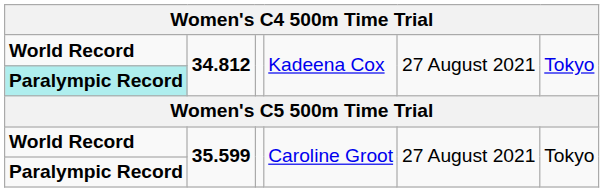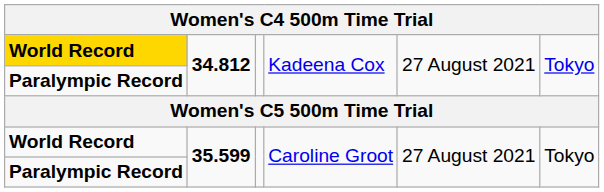World Record / 34.812 | column 1: no background -> gold background
Paralympic Record / 34.812 | column 1: paleturquoise background -> no background
